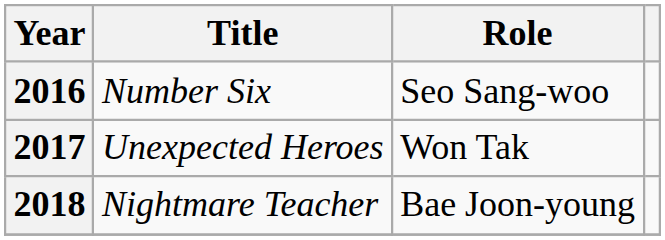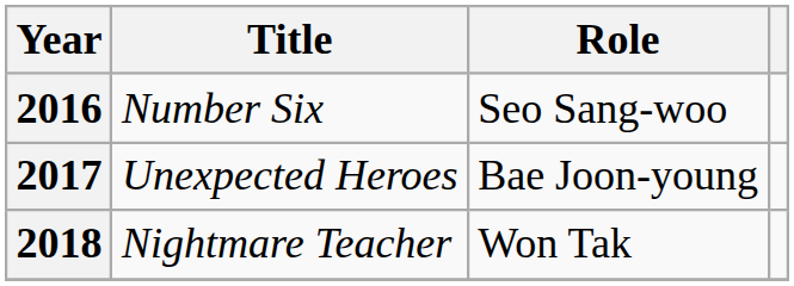2017 | Role: Won Tak -> Bae Joon-young
2018 | Role: Bae Joon-young -> Won Tak
